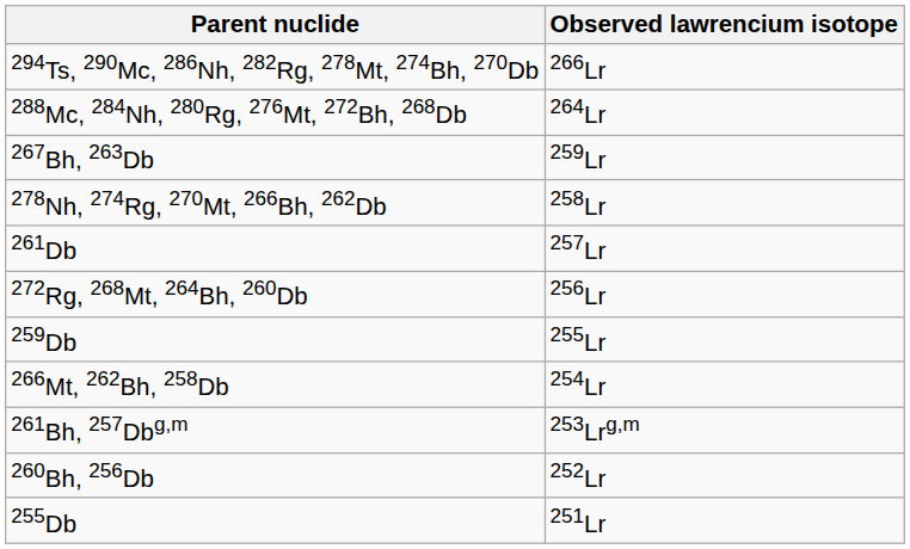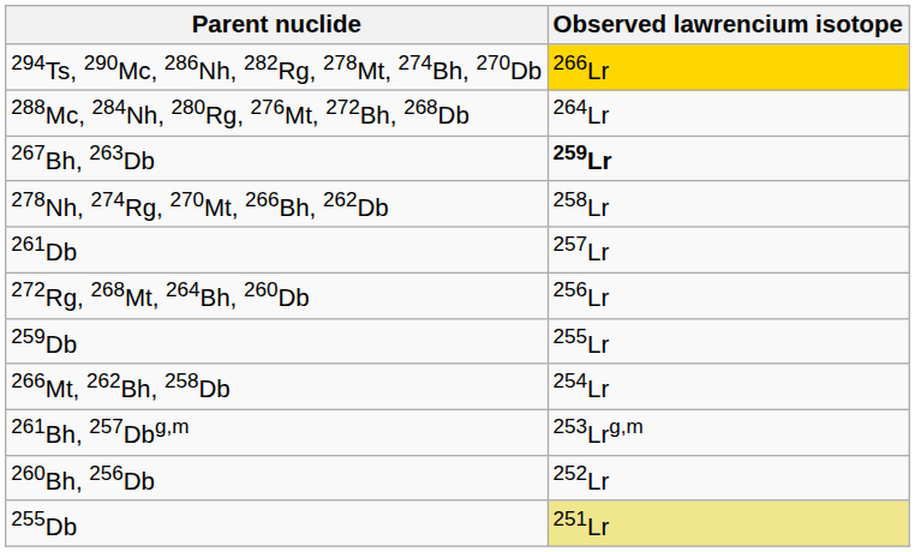294Ts, 290Mc, 286Nh, 282Rg, 278Mt, 274Bh, 270Db | Observed lawrencium isotope: no background -> gold background
267Bh, 263Db | Observed lawrencium isotope: normal -> bold
255Db | Observed lawrencium isotope: no background -> khaki background
